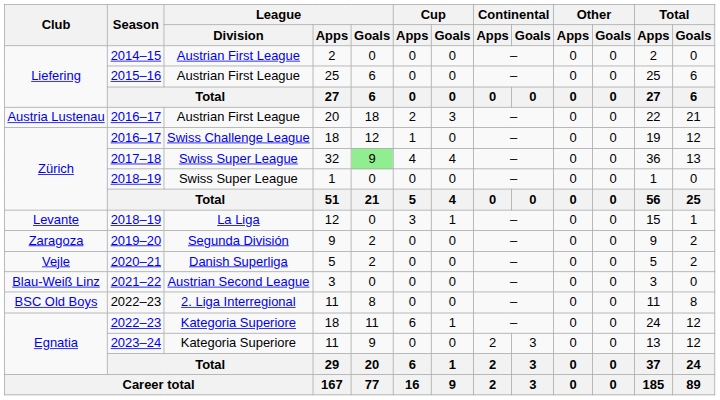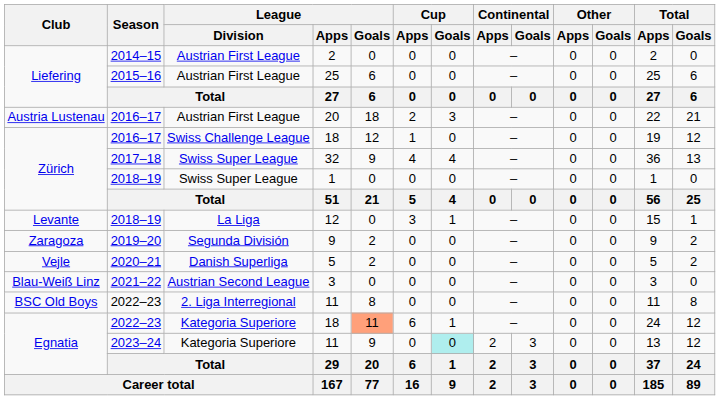32 | League / Goals: lightgreen background -> no background
2022–23 / 18 | League / Goals: no background -> lightsalmon background
2023–24 / 11 | Cup / Goals: no background -> paleturquoise background
